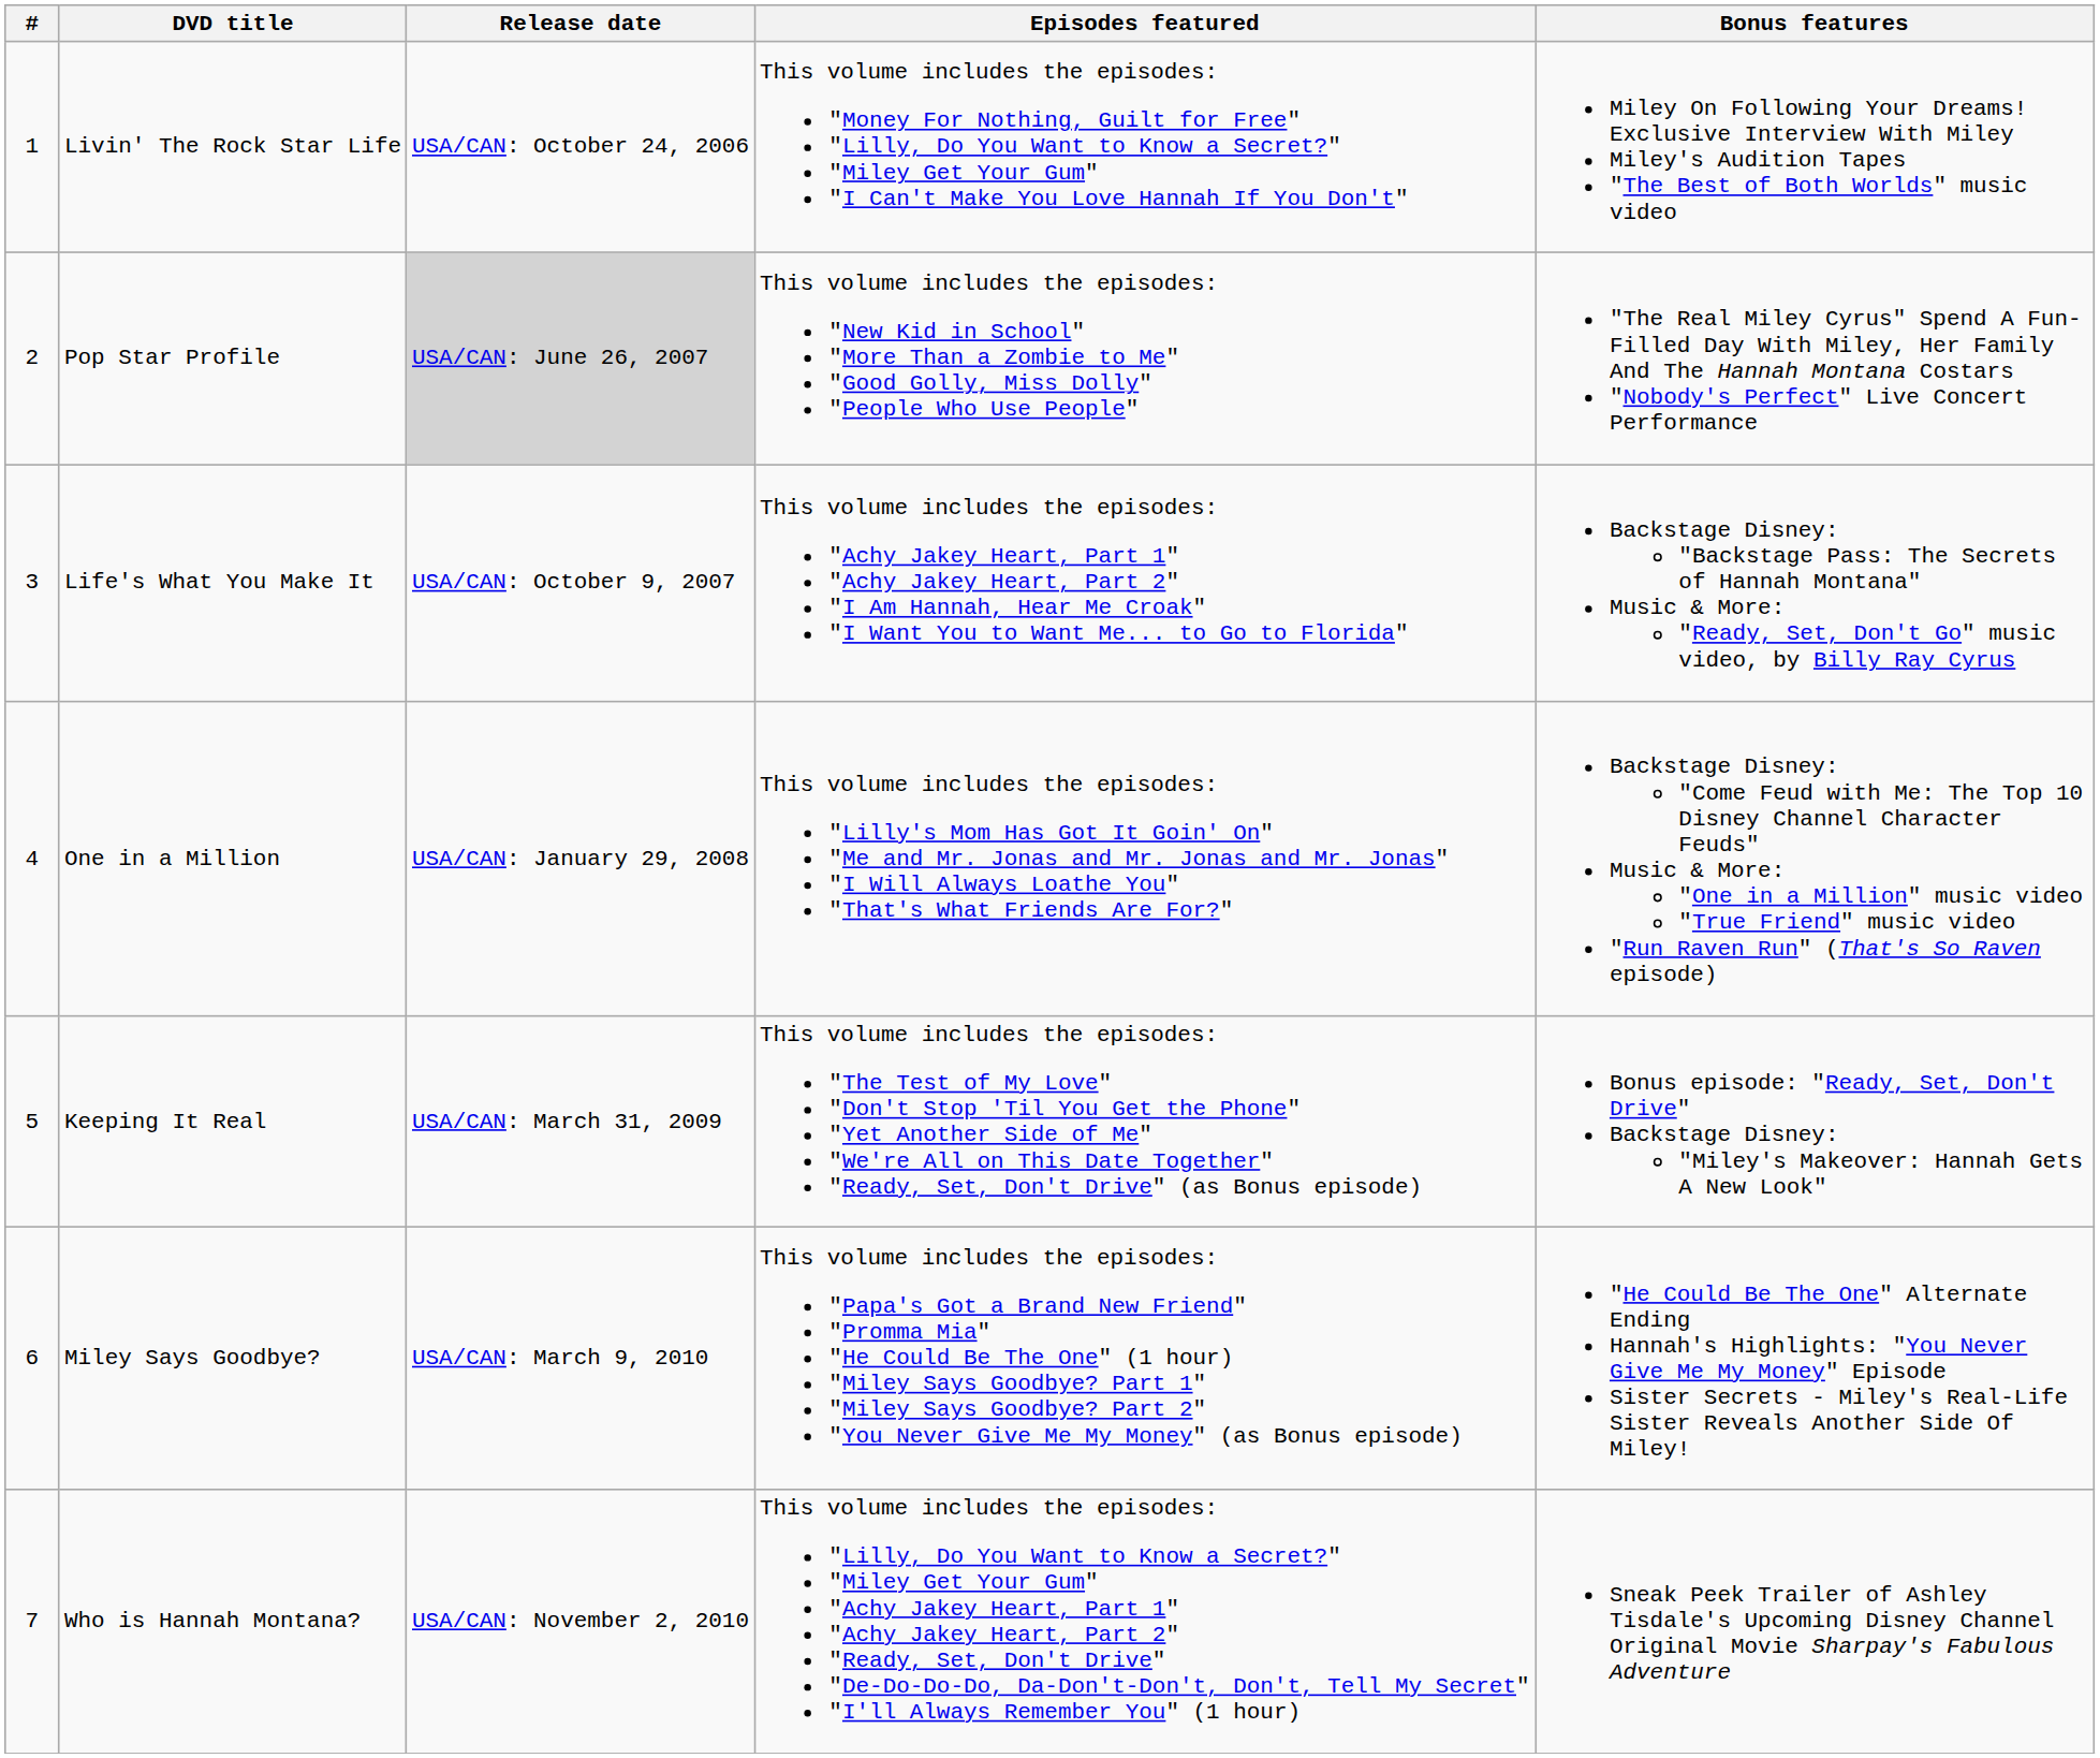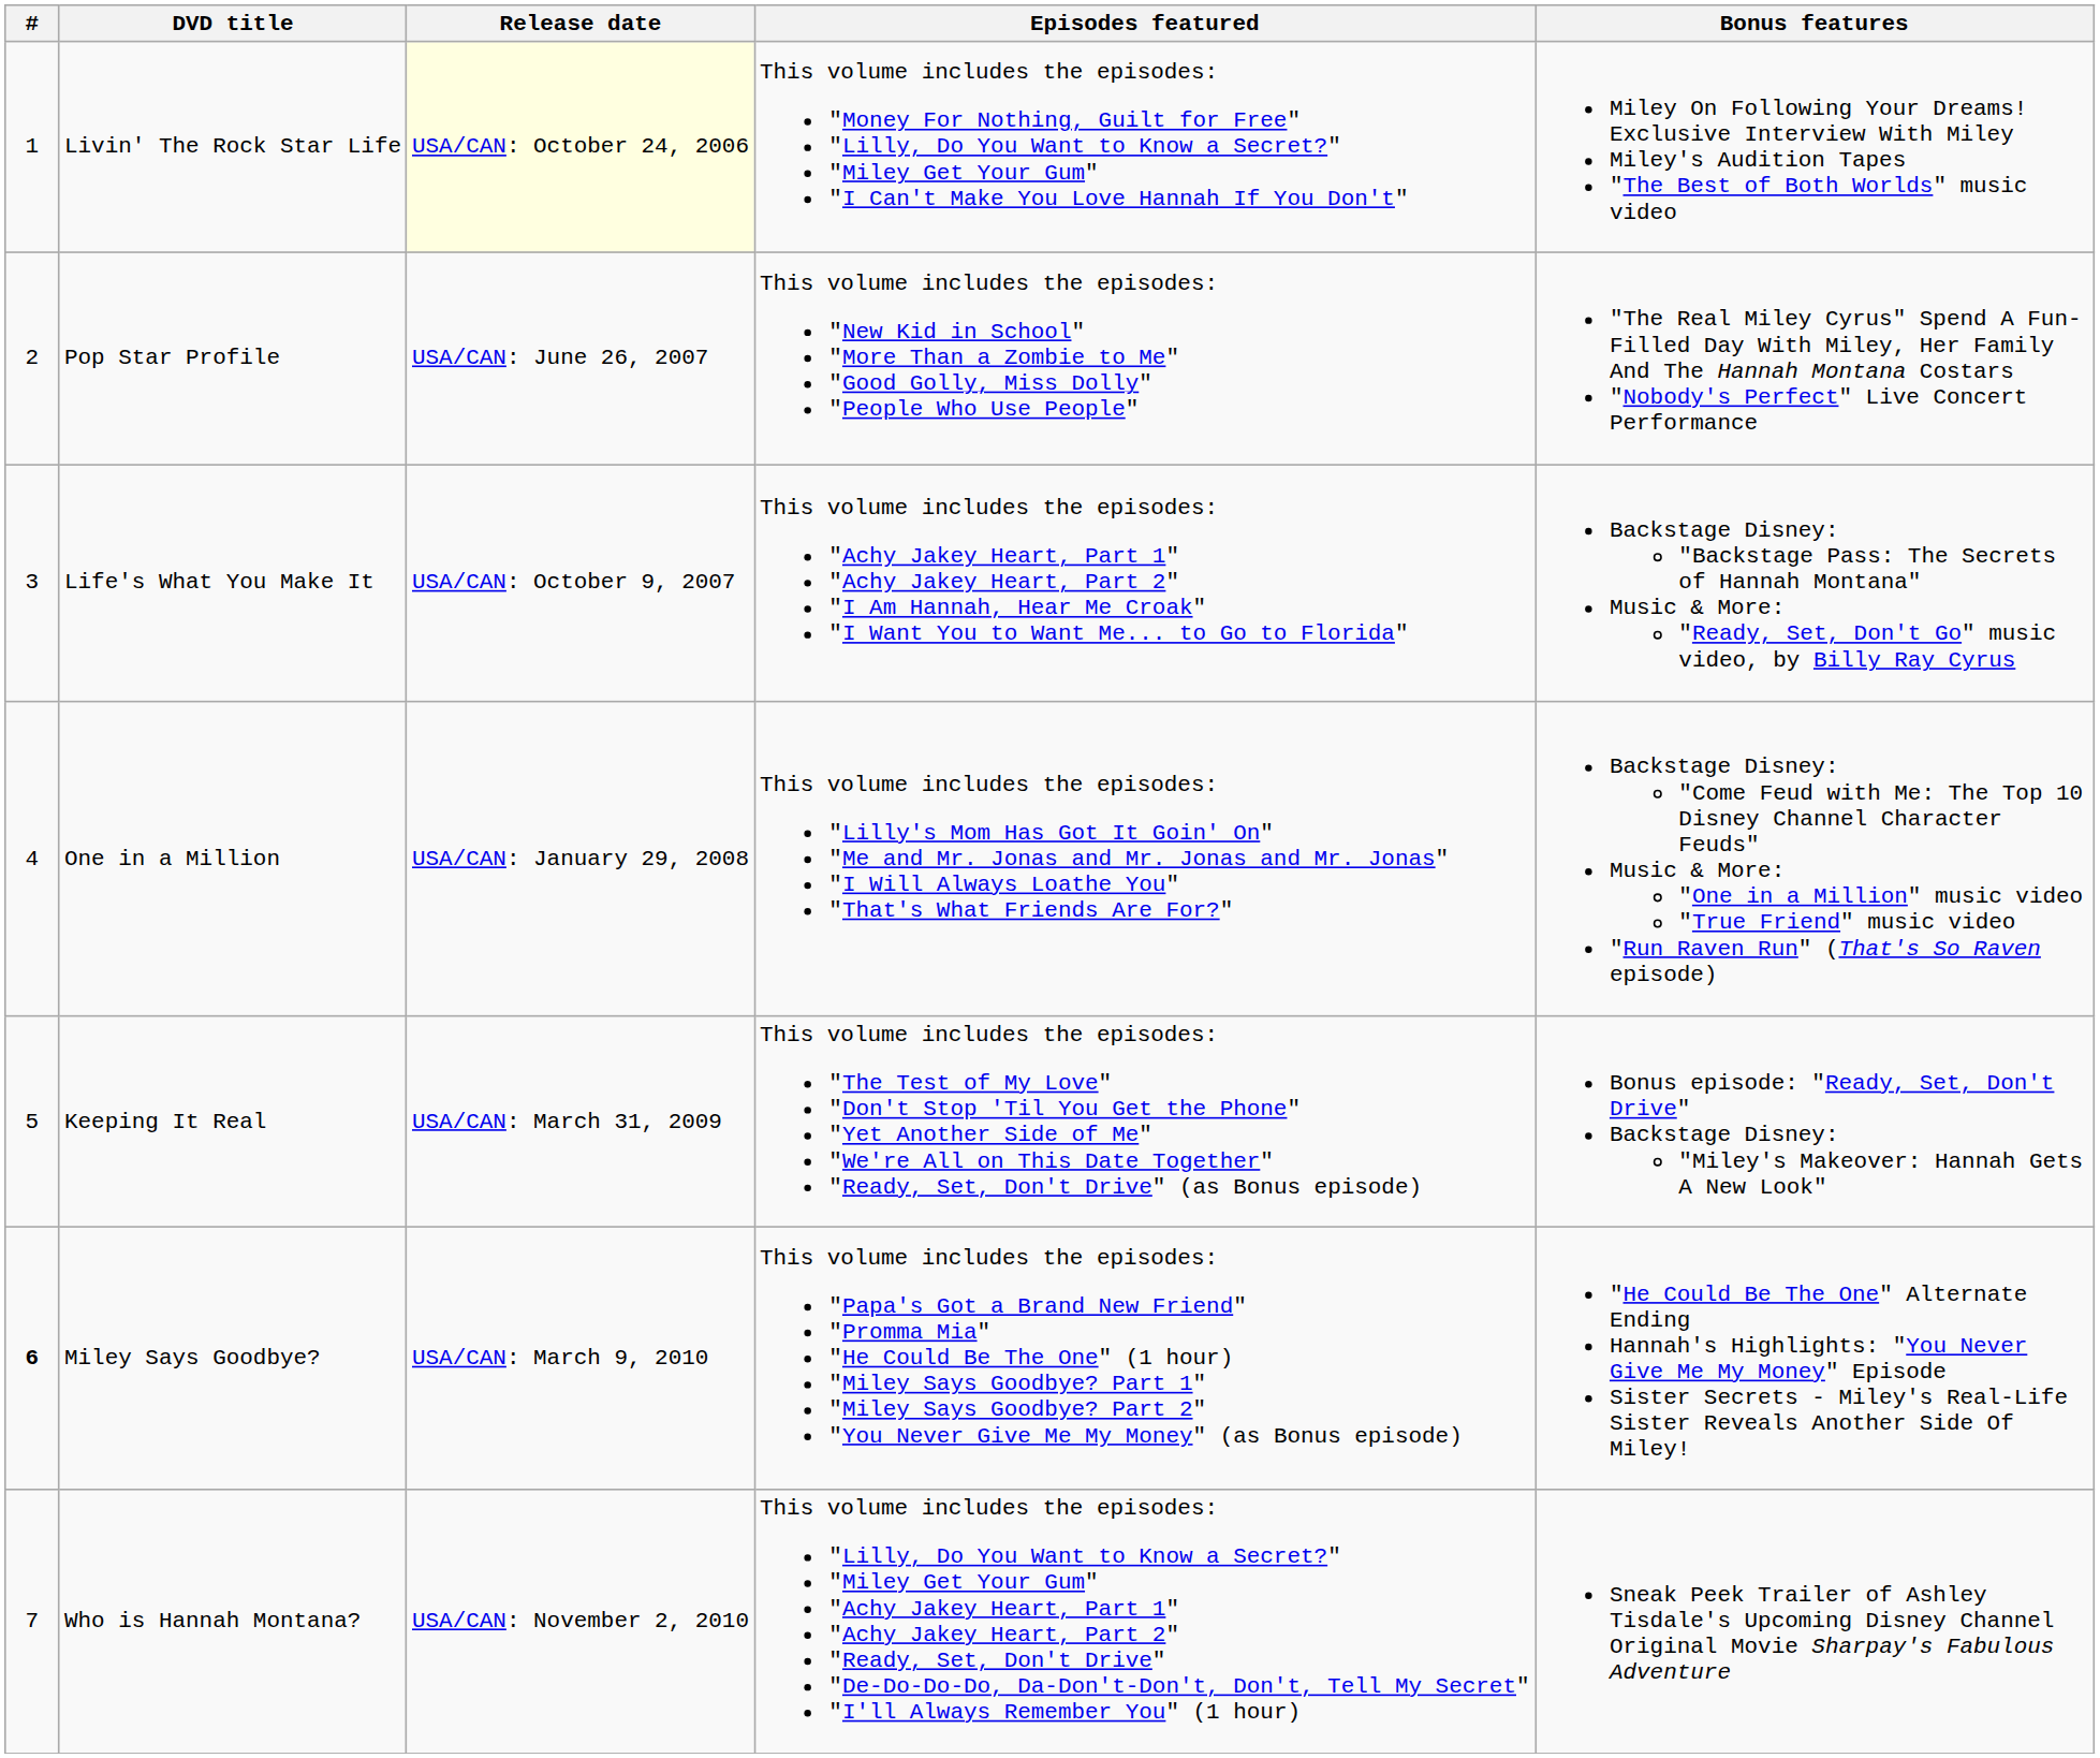Livin' The Rock Star Life | Release date: no background -> lightyellow background
Pop Star Profile | Release date: lightgrey background -> no background
Miley Says Goodbye? | #: normal -> bold
